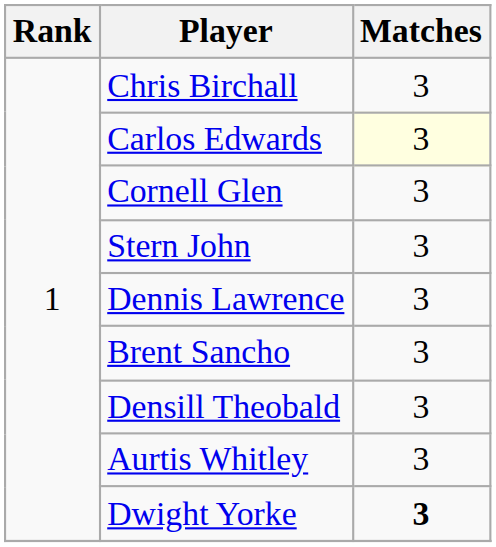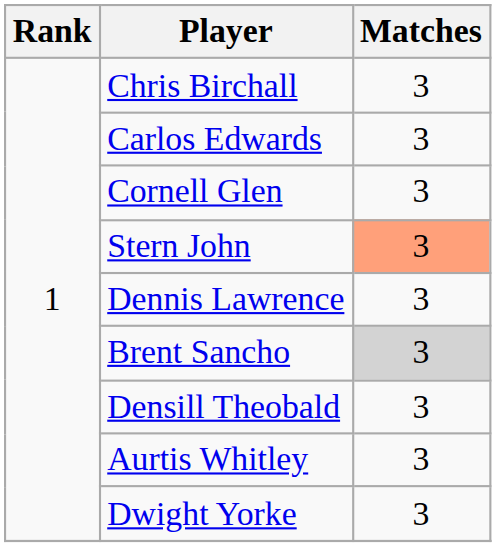Carlos Edwards | Matches: lightyellow background -> no background
Stern John | Matches: no background -> lightsalmon background
Brent Sancho | Matches: no background -> lightgrey background
Dwight Yorke | Matches: bold -> normal
